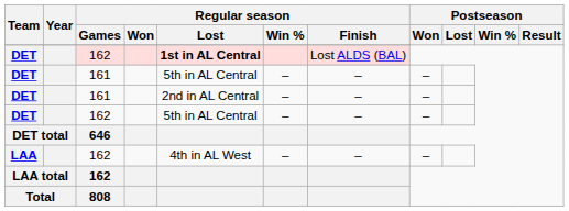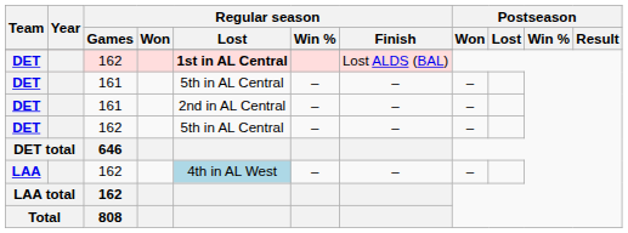LAA | Regular season / Lost: no background -> lightblue background
